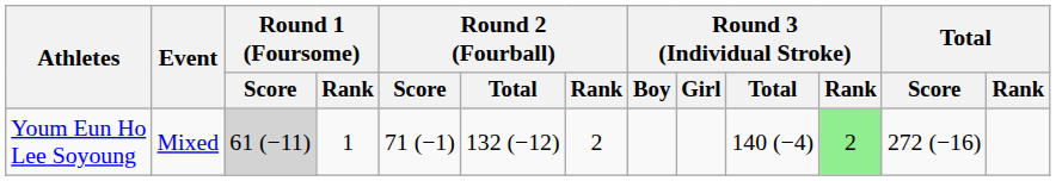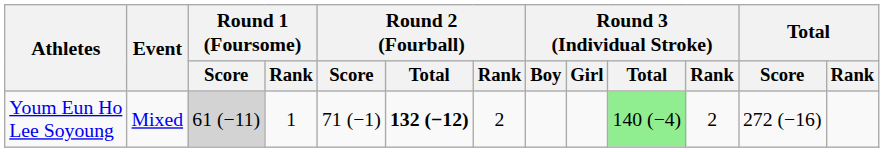Youm Eun Ho Lee Soyoung | Round 2 (Fourball) / Total: normal -> bold
Youm Eun Ho Lee Soyoung | Round 3 (Individual Stroke) / Total: no background -> lightgreen background
Youm Eun Ho Lee Soyoung | Round 3 (Individual Stroke) / Rank: lightgreen background -> no background
